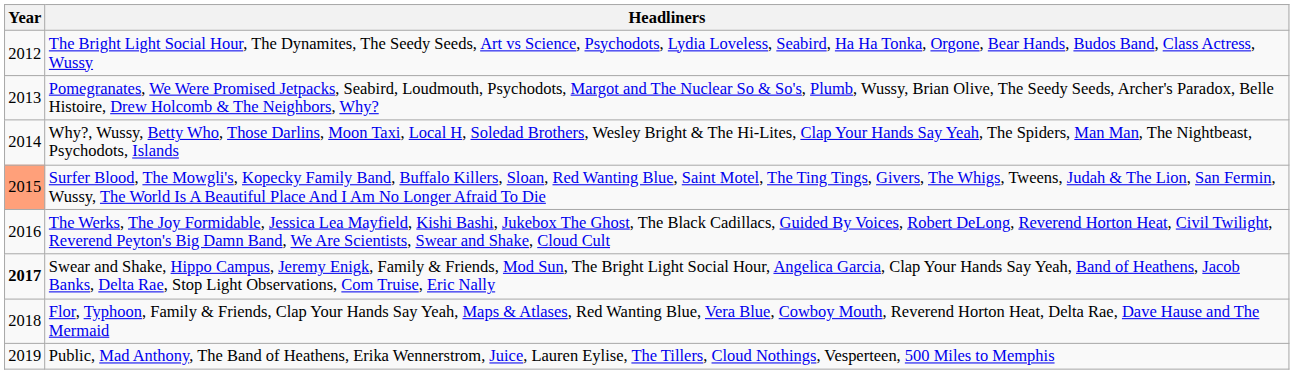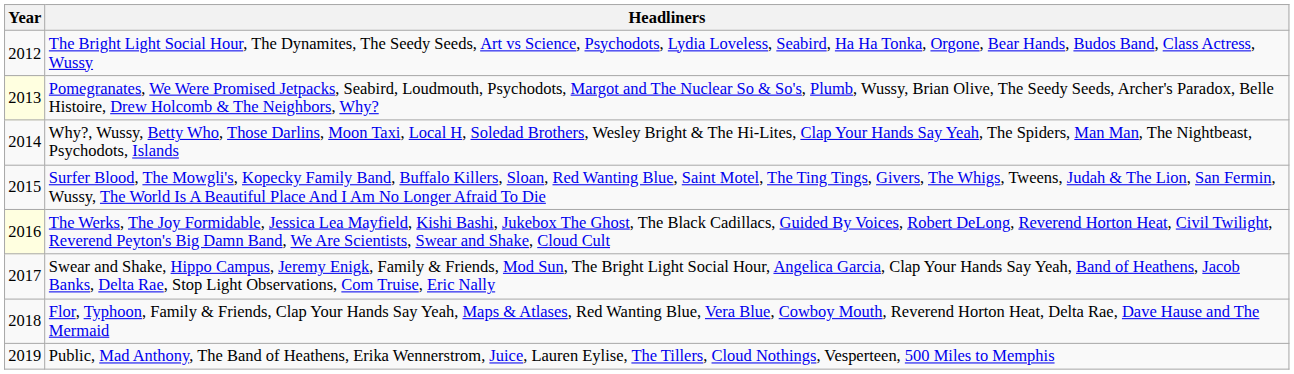row 3 | Year: no background -> lightyellow background
row 5 | Year: lightsalmon background -> no background
row 6 | Year: no background -> lightyellow background
row 7 | Year: bold -> normal
